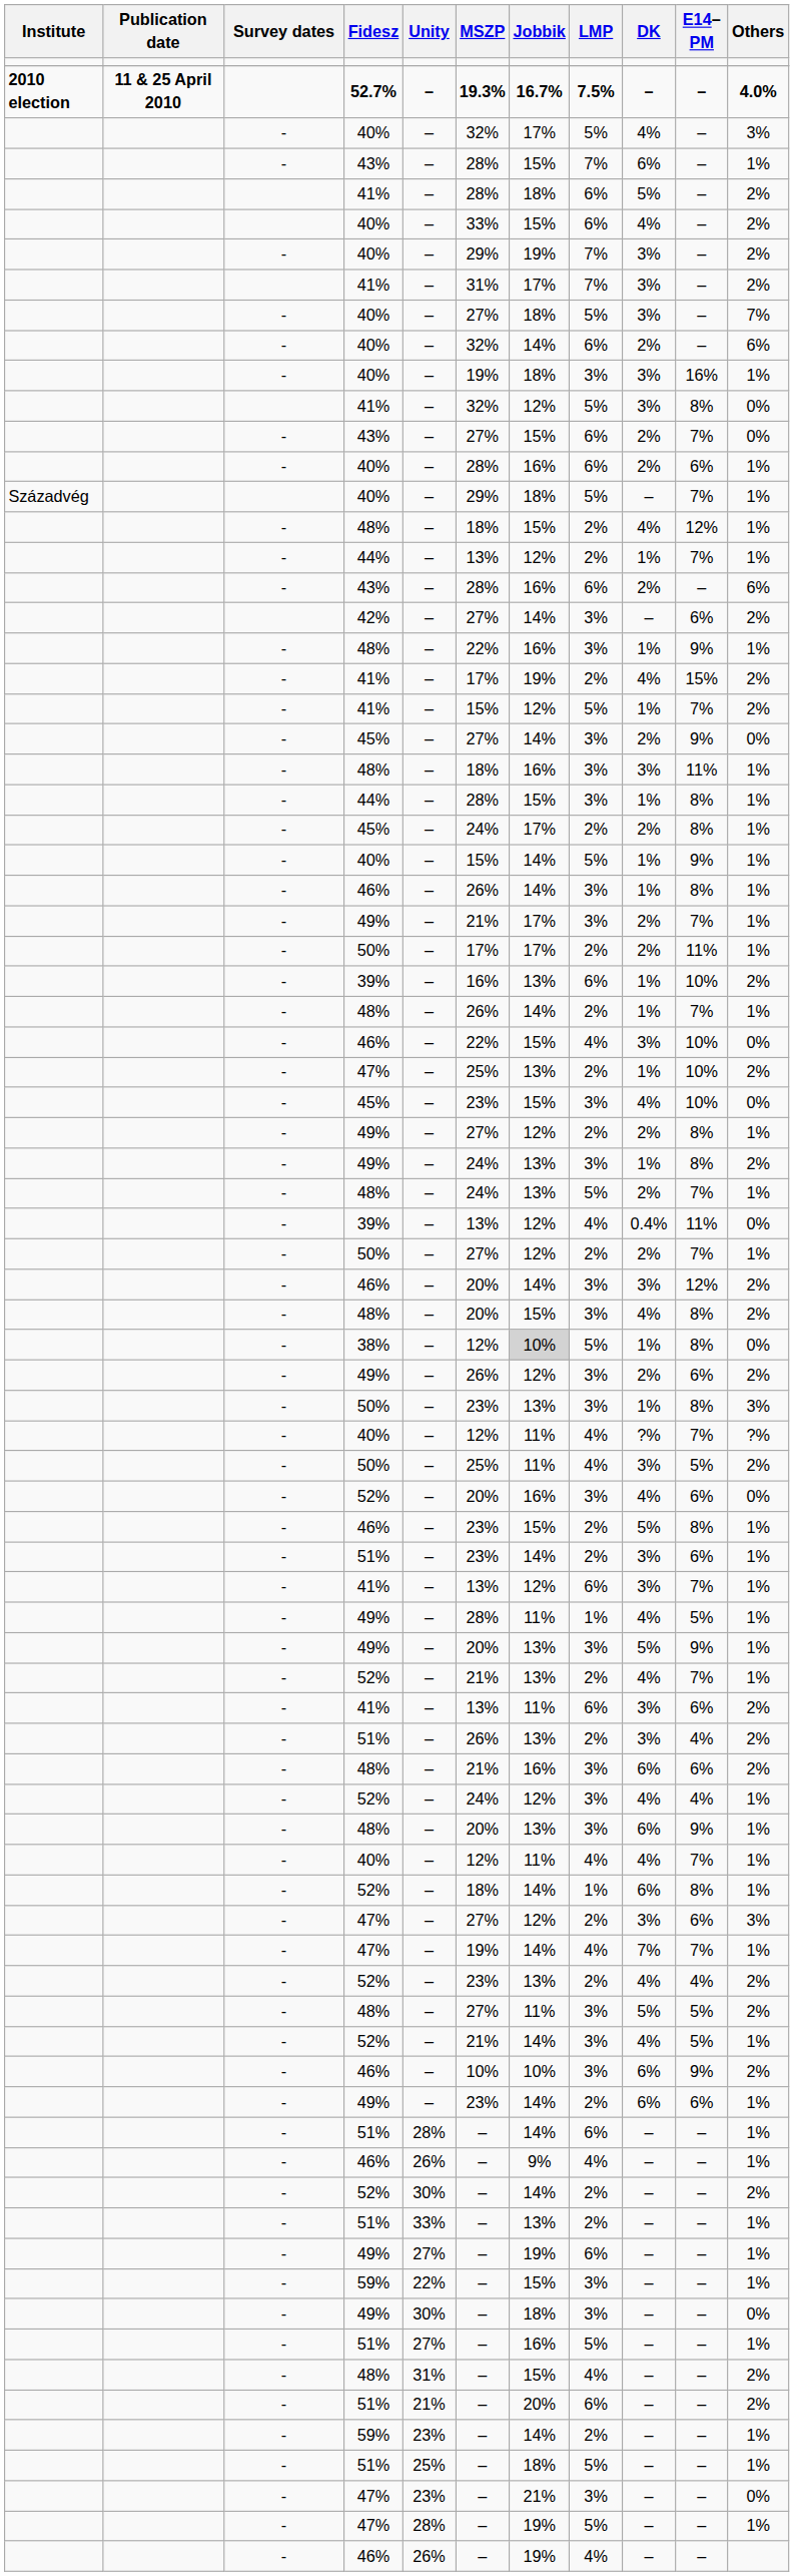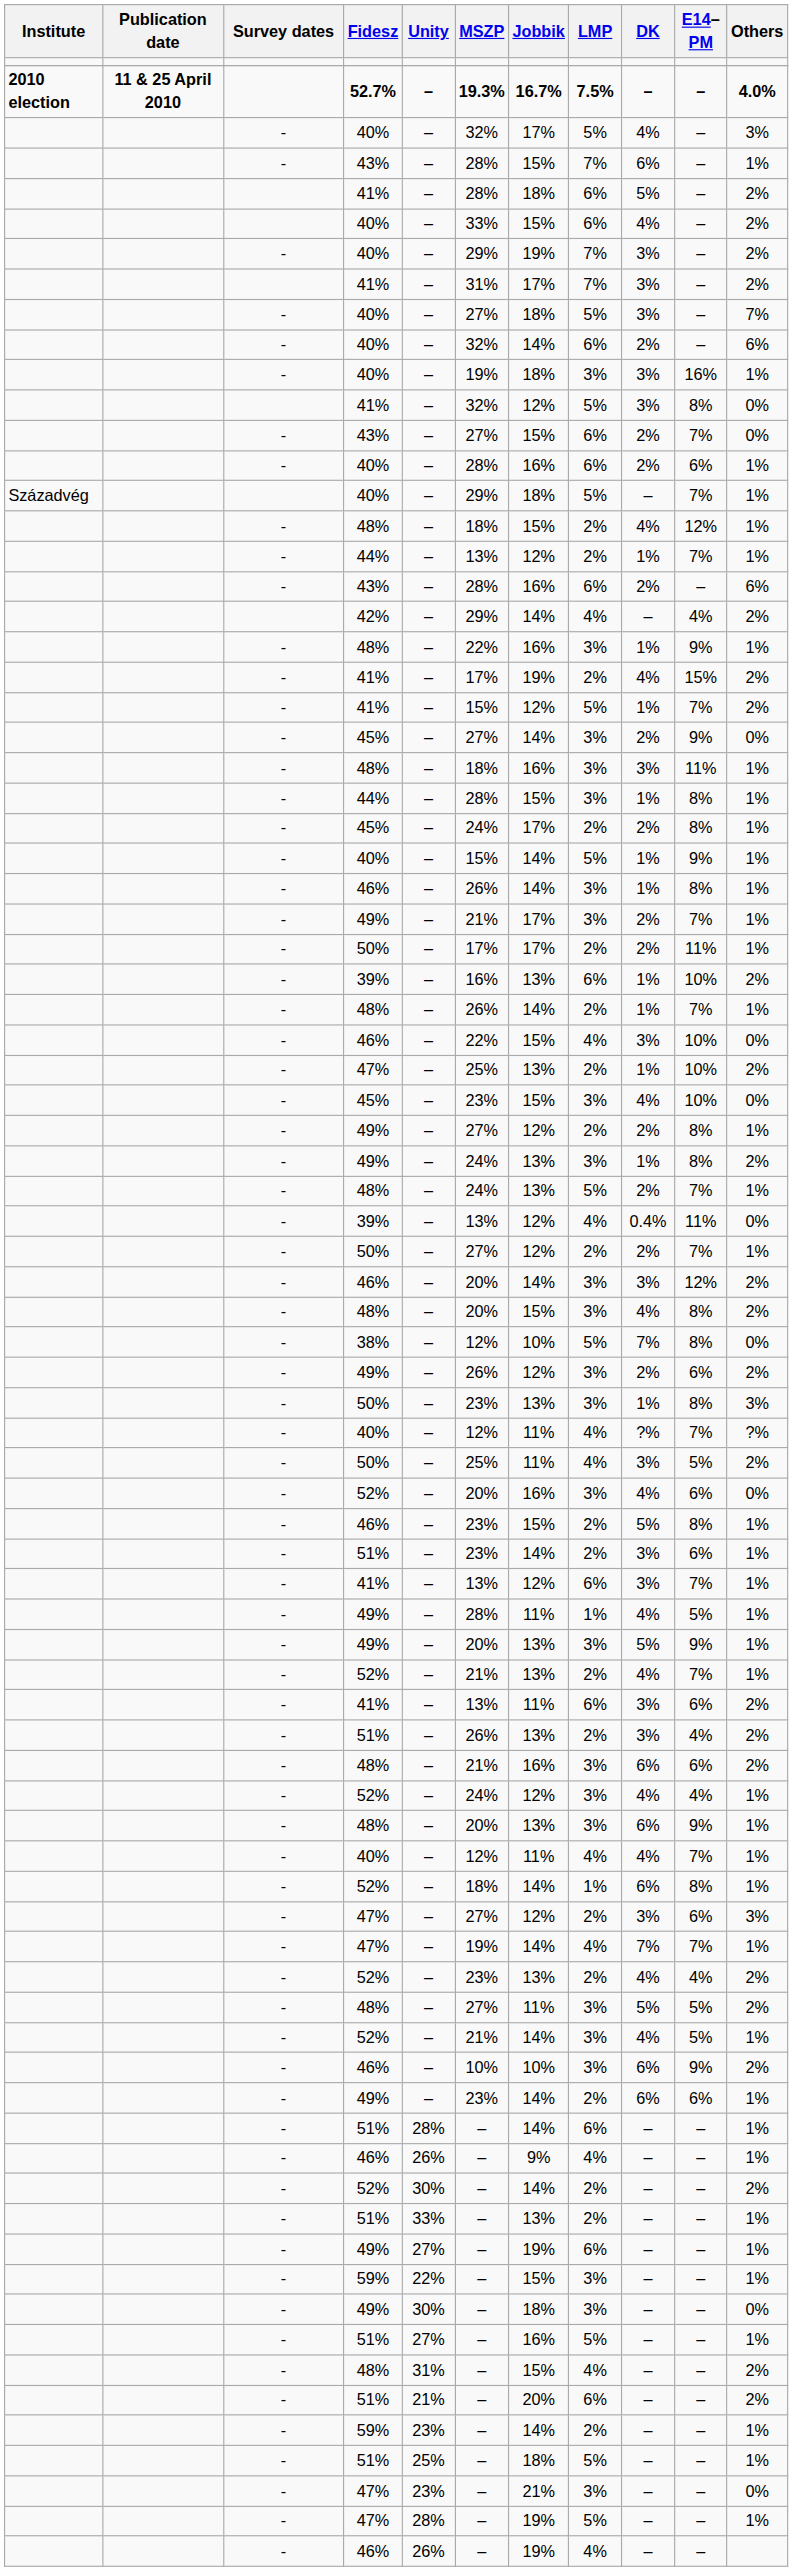42% | MSZP: 27% -> 29%
42% | LMP: 3% -> 4%
42% | E14–PM: 6% -> 4%
38% | Jobbik: lightgrey background -> no background
38% | DK: 1% -> 7%
